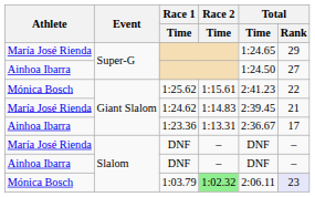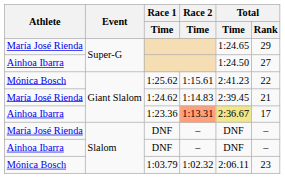1:23.36 | Race 2 / Time: no background -> lightsalmon background
1:23.36 | Total / Time: no background -> khaki background
1:03.79 | Race 2 / Time: lightgreen background -> no background
1:03.79 | Total / Rank: lavender background -> no background
